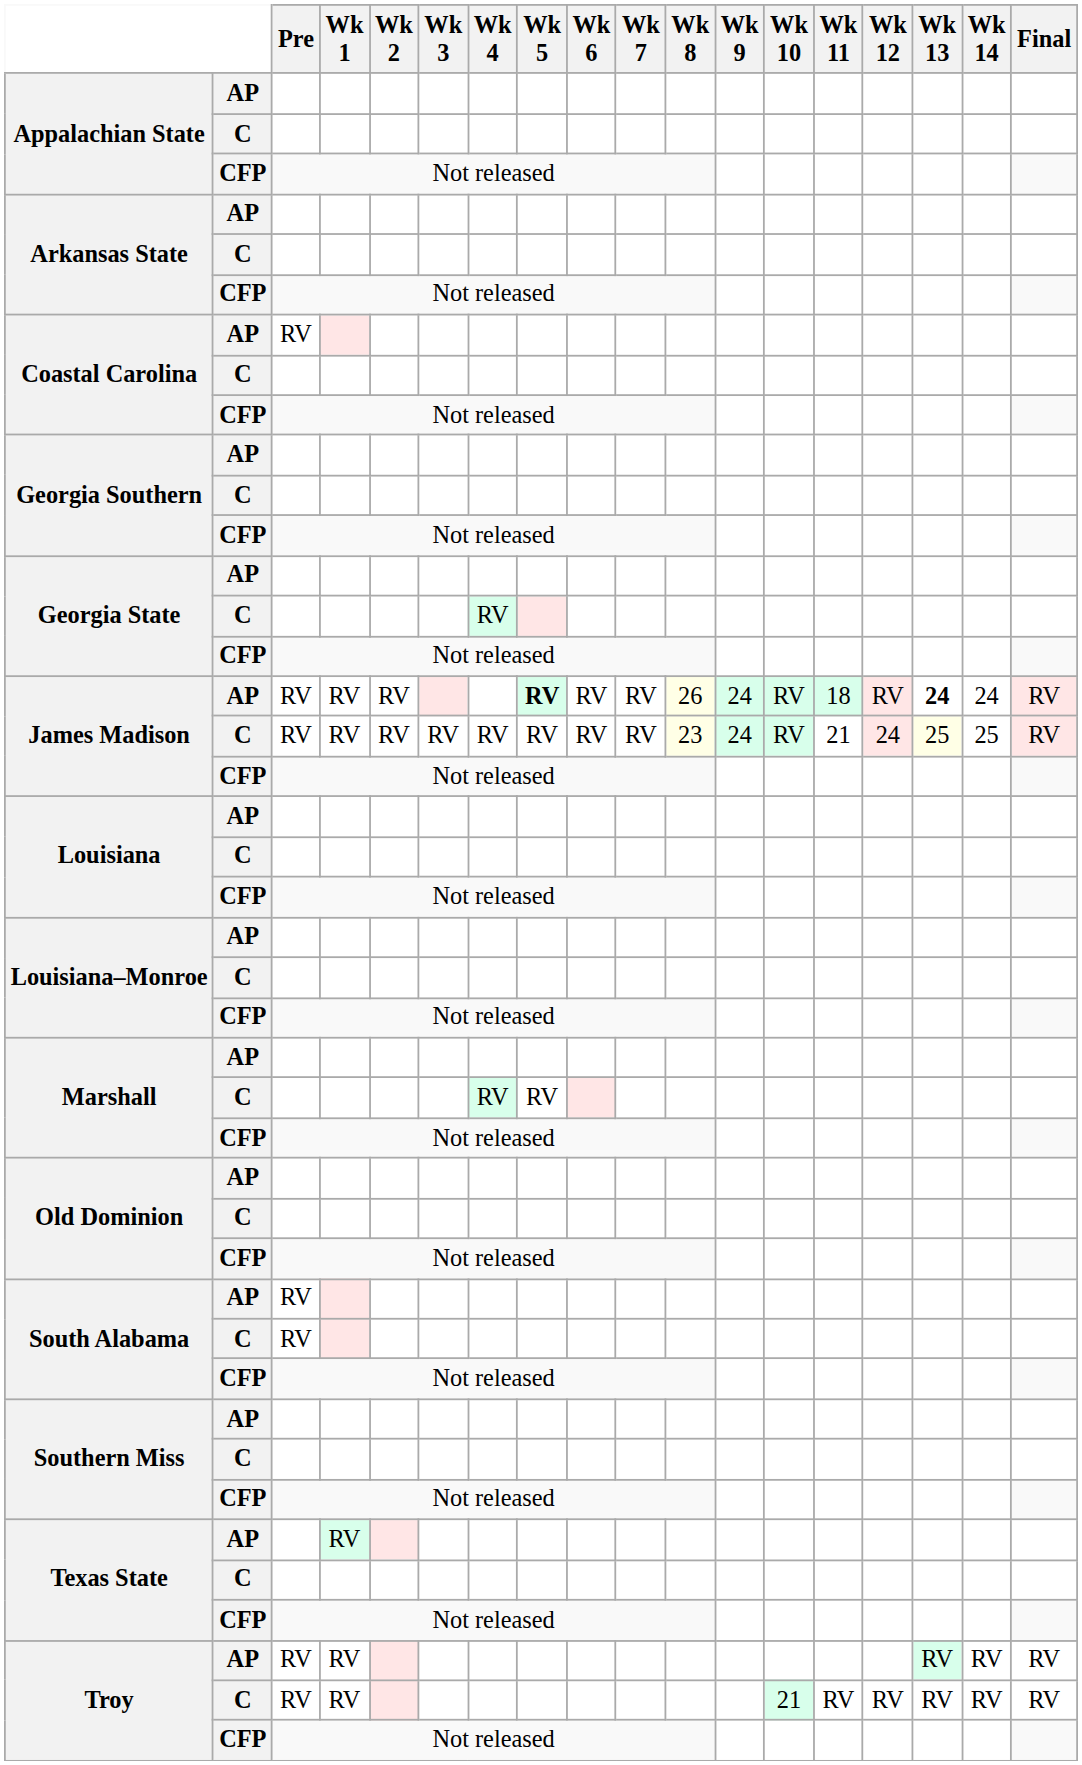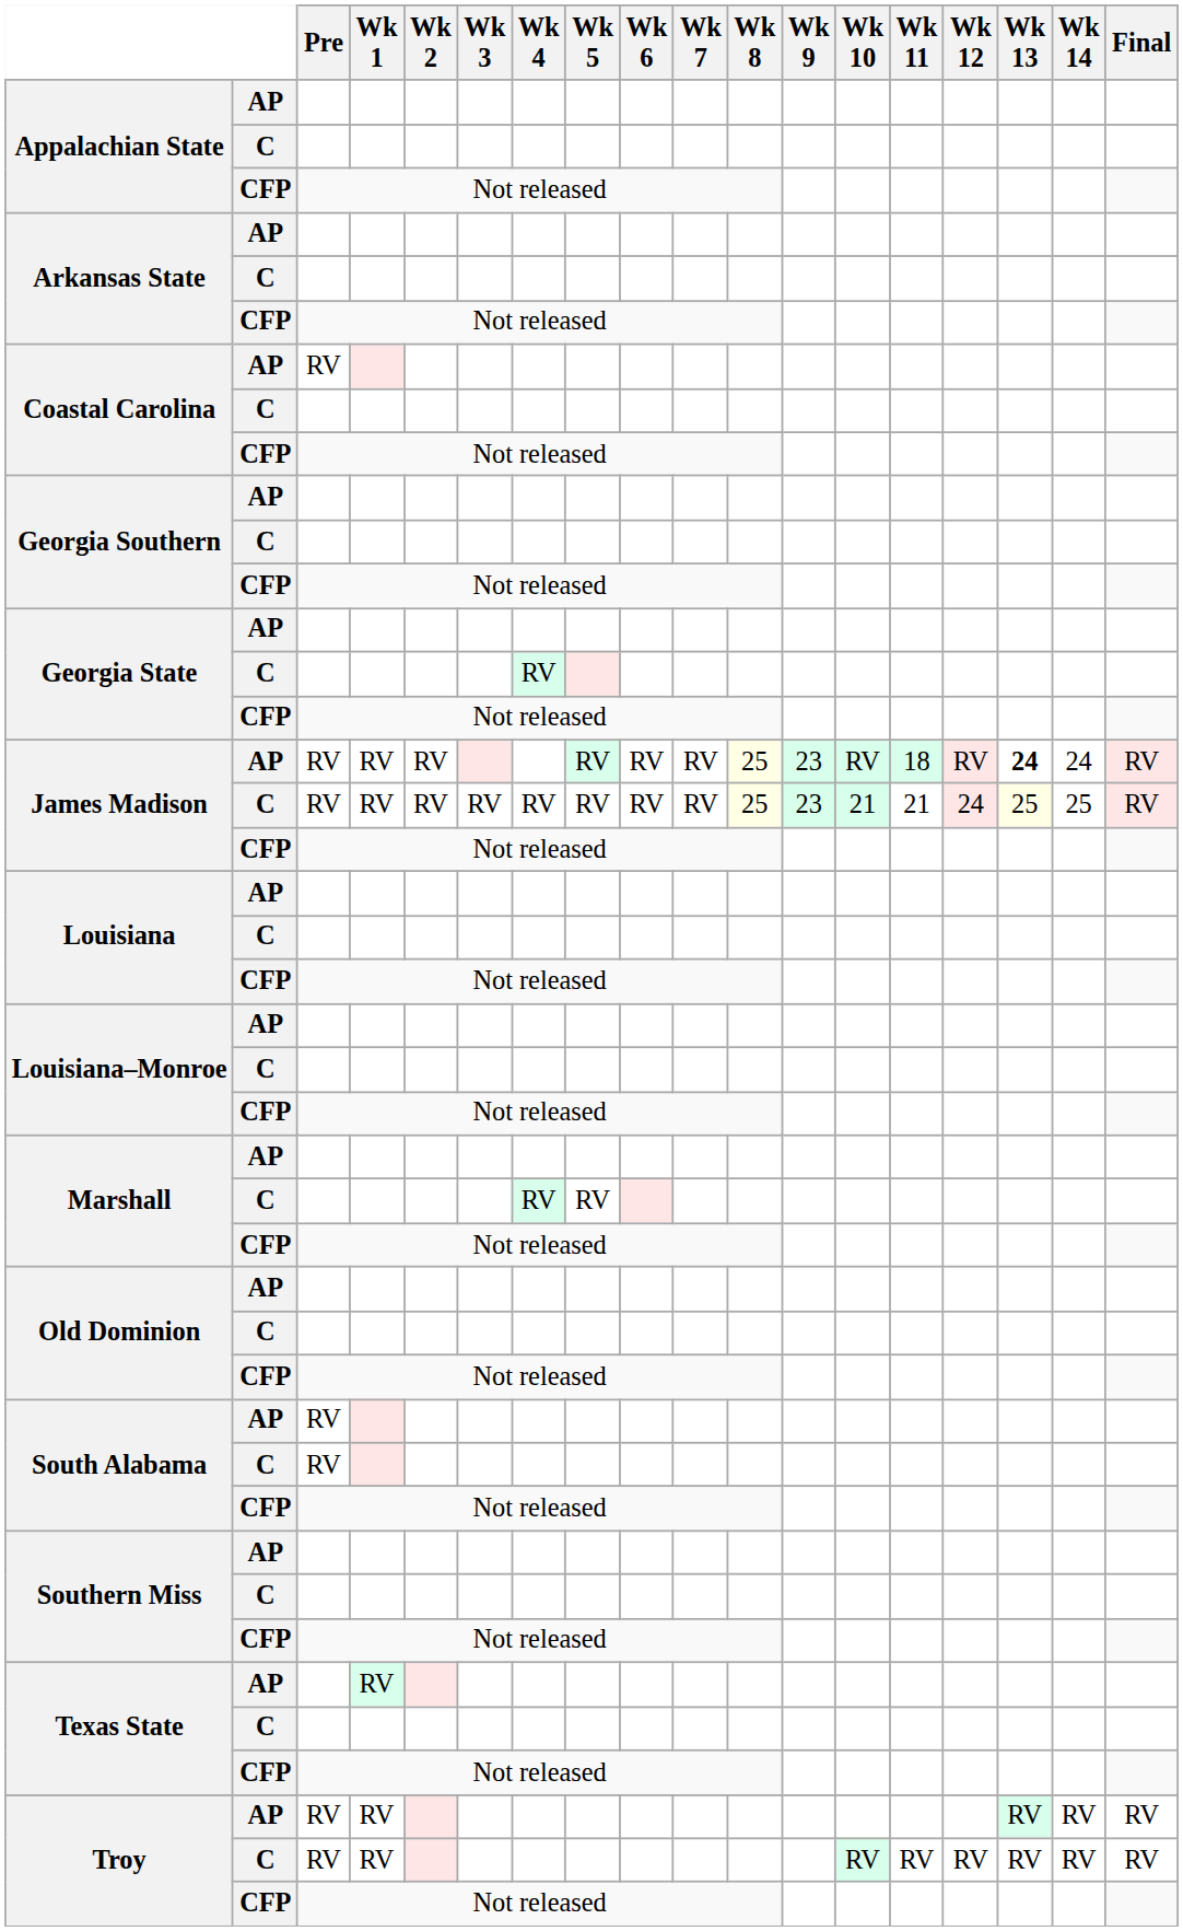James Madison / AP | Wk 5: bold -> normal
James Madison / AP | Wk 8: 26 -> 25
James Madison / AP | Wk 9: 24 -> 23
James Madison / C | Wk 8: 23 -> 25
James Madison / C | Wk 9: 24 -> 23
James Madison / C | Wk 10: RV -> 21
Troy / C | Wk 10: 21 -> RV
